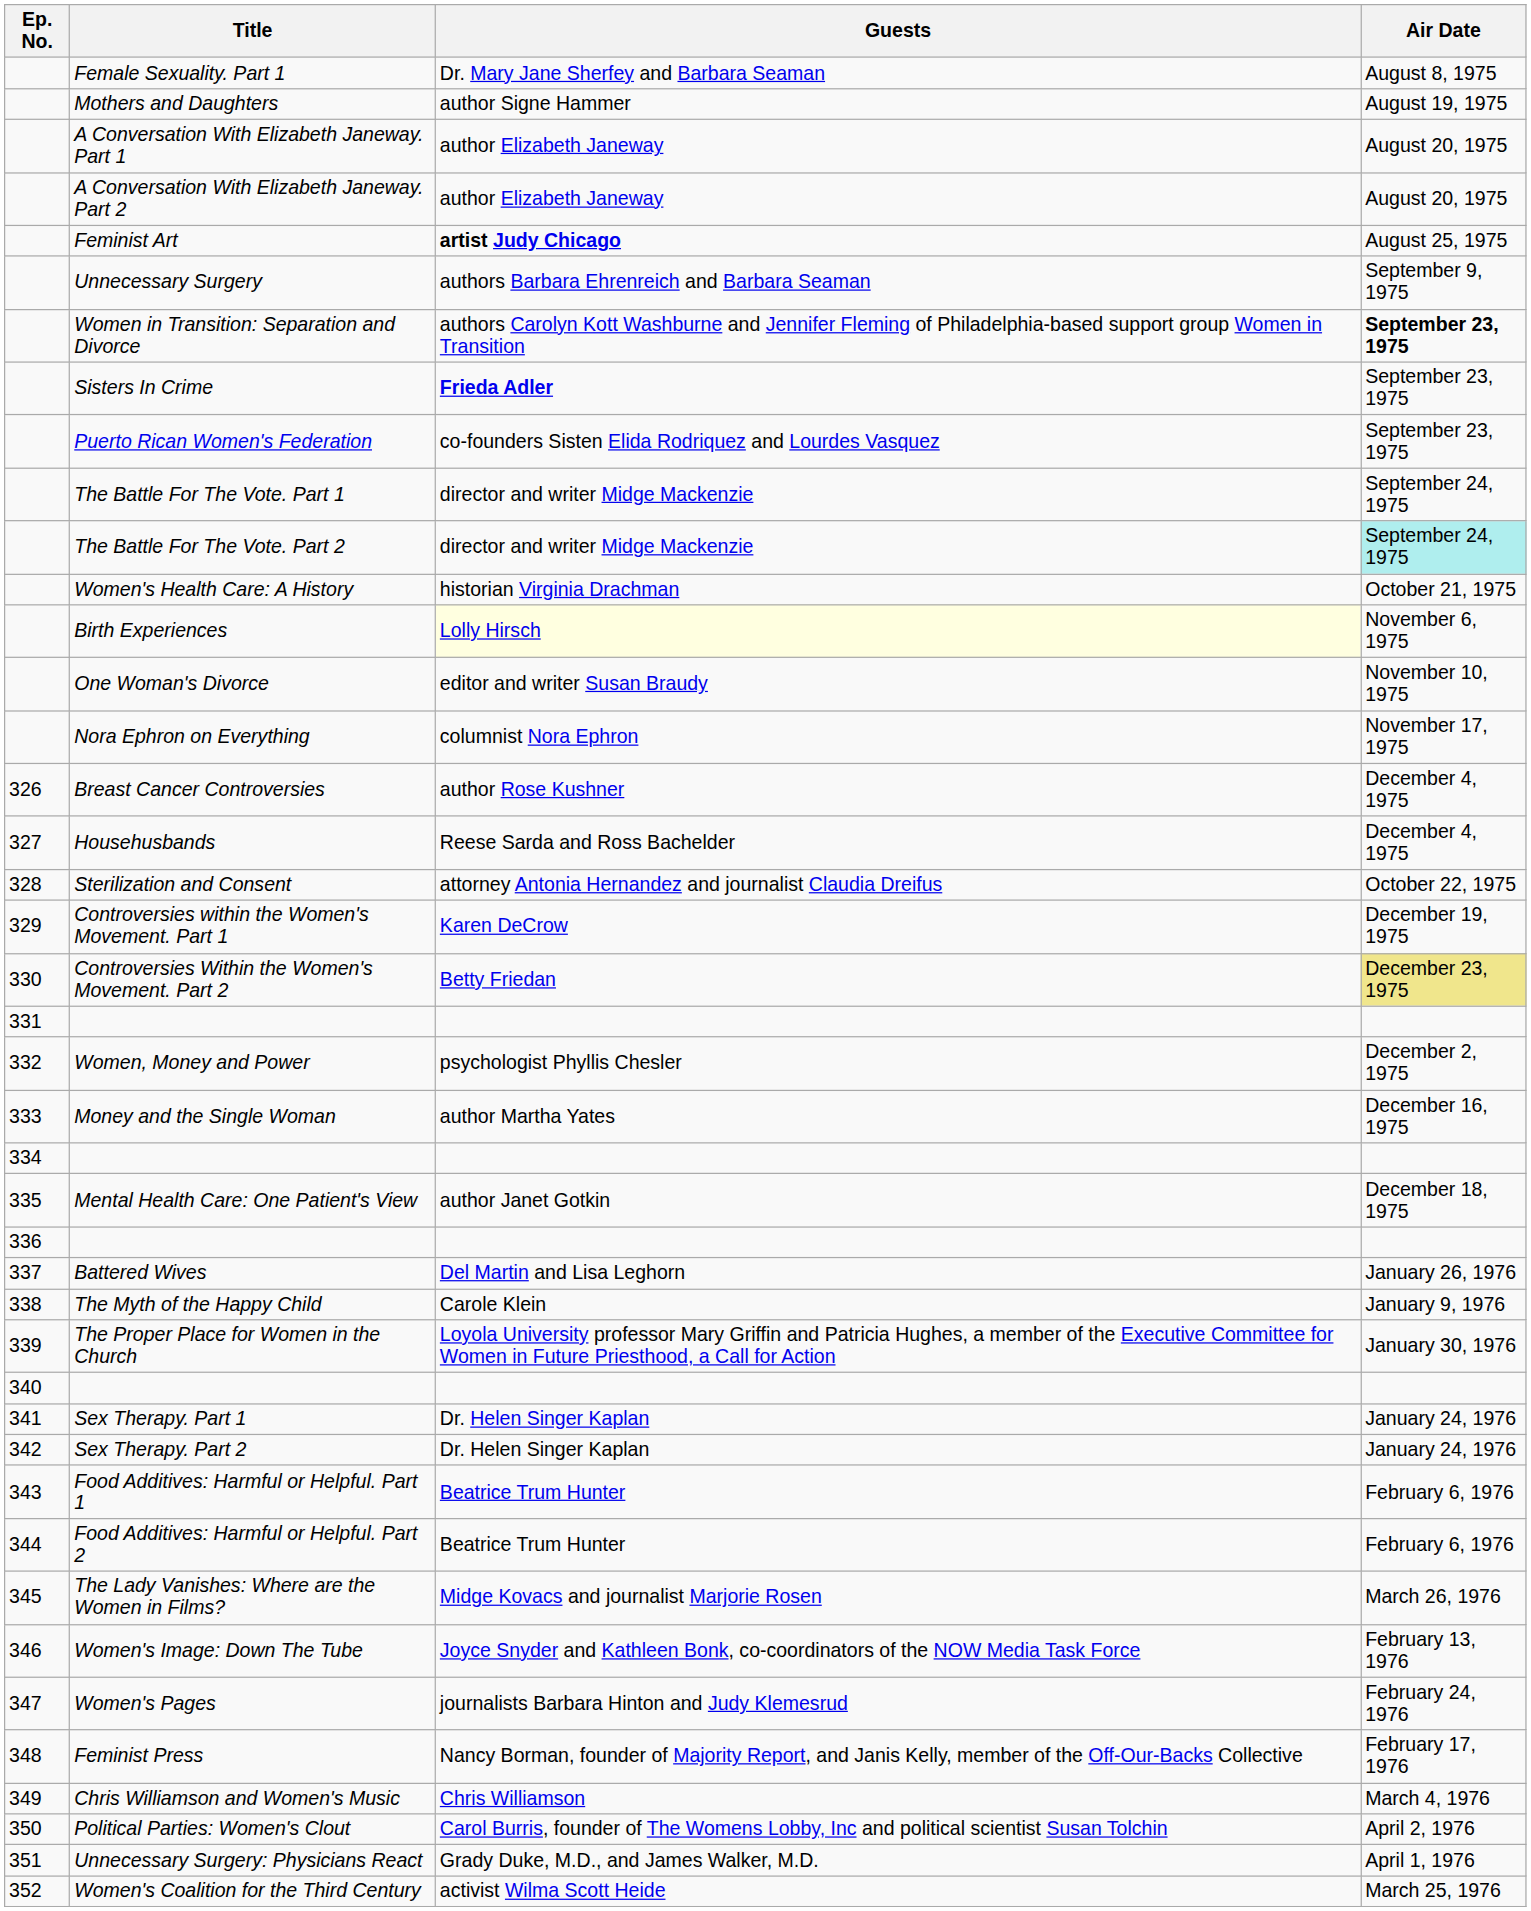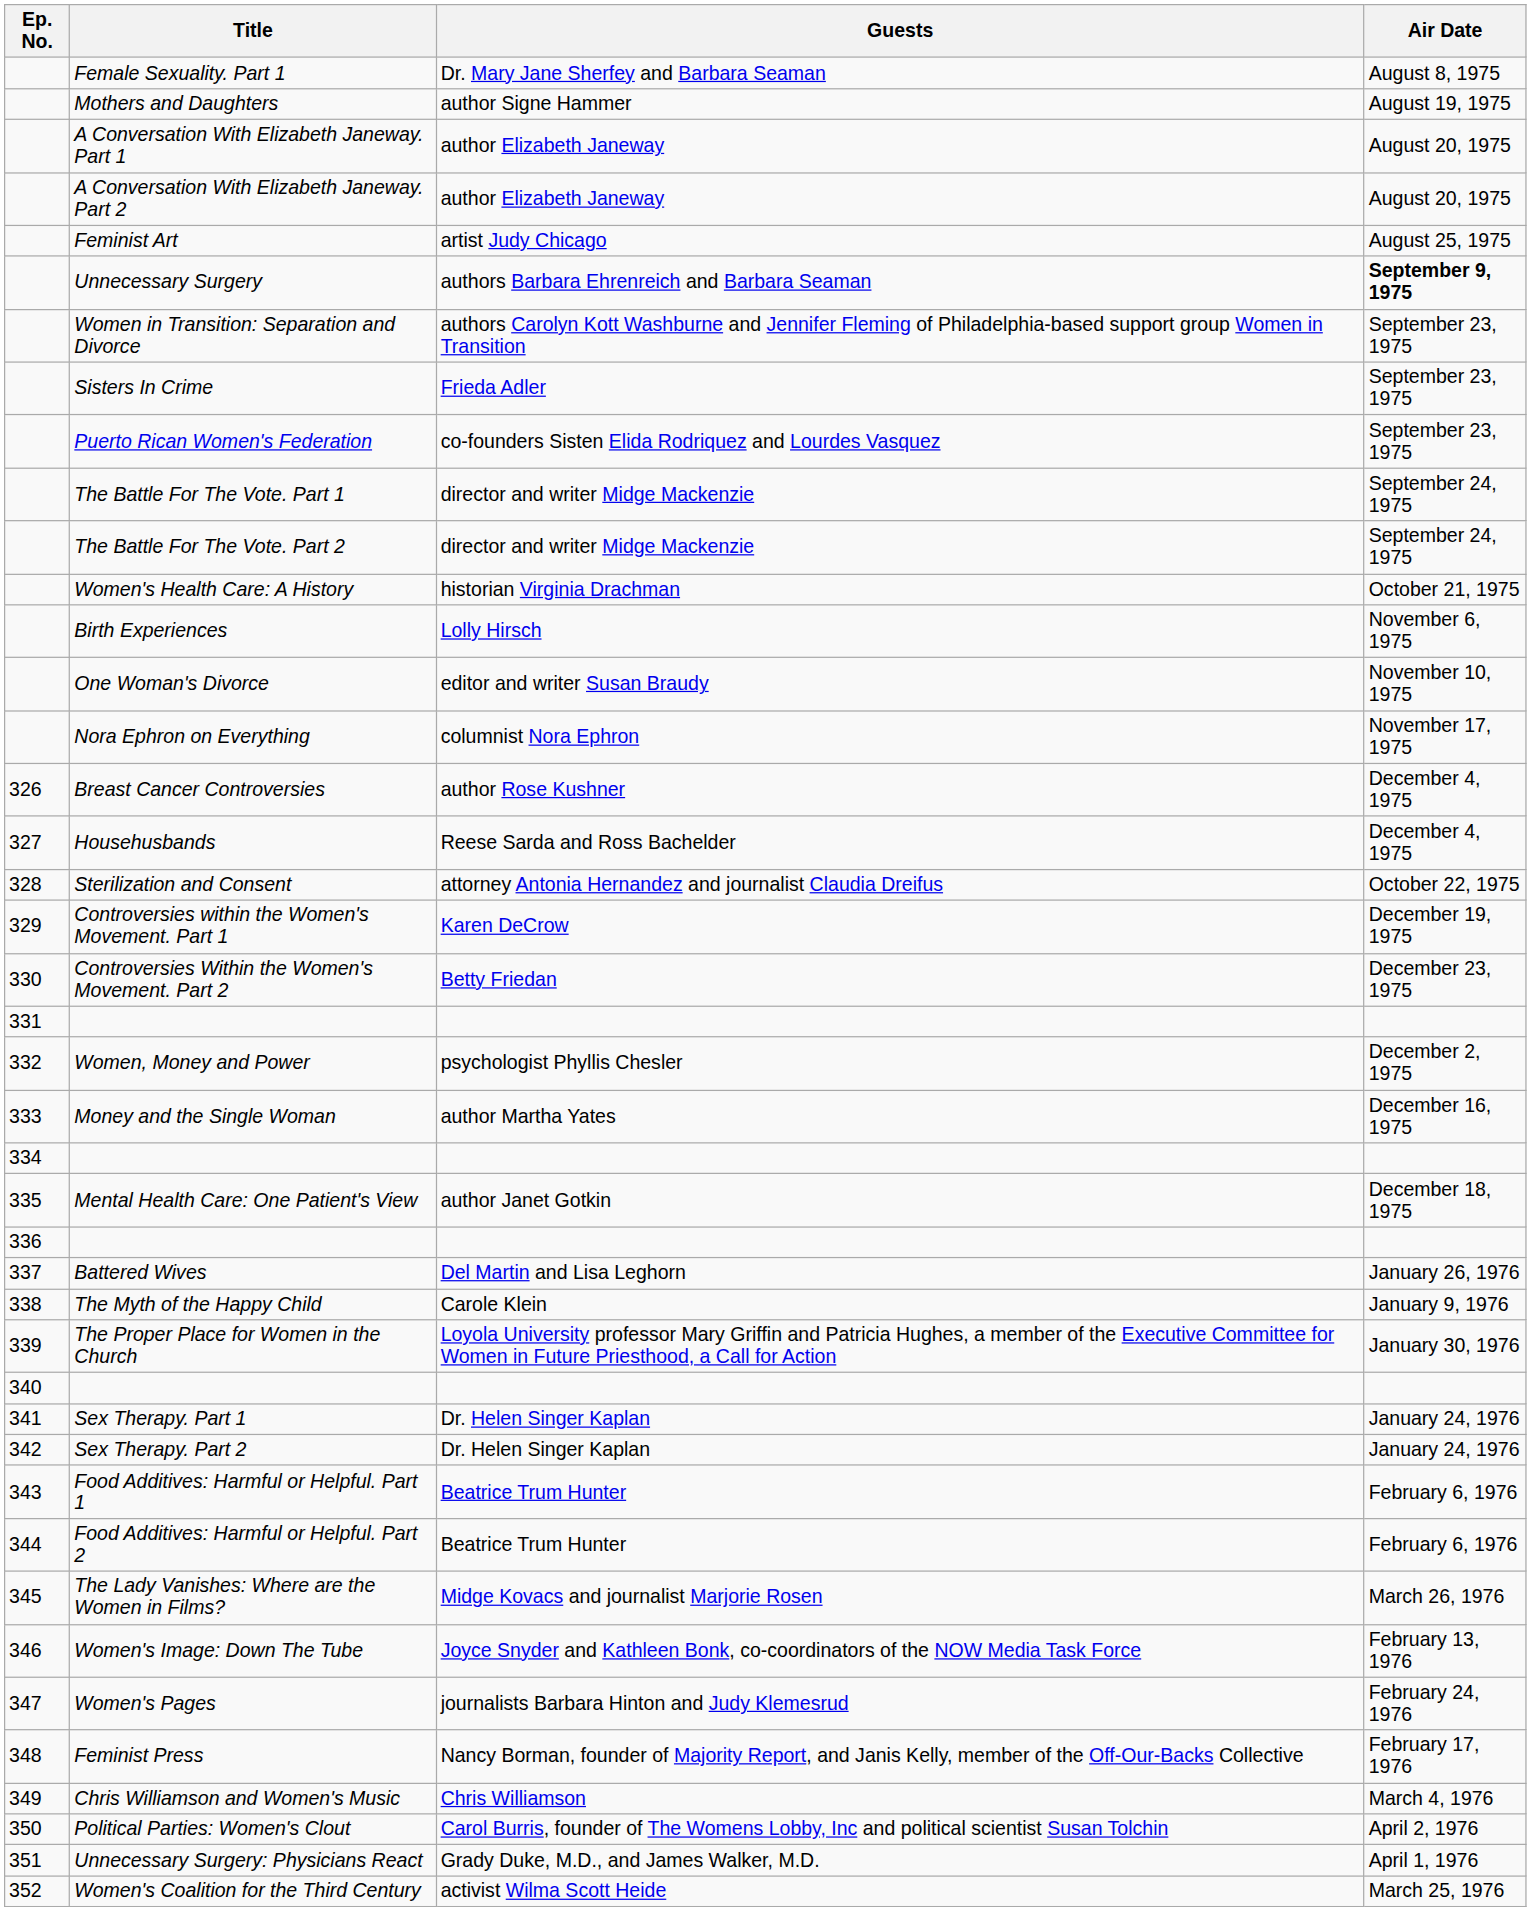Feminist Art | Guests: bold -> normal
Unnecessary Surgery | Air Date: normal -> bold
Women in Transition: Separation and Divorce | Air Date: bold -> normal
Sisters In Crime | Guests: bold -> normal
The Battle For The Vote. Part 2 | Air Date: paleturquoise background -> no background
Birth Experiences | Guests: lightyellow background -> no background
Controversies Within the Women's Movement. Part 2 | Air Date: khaki background -> no background
